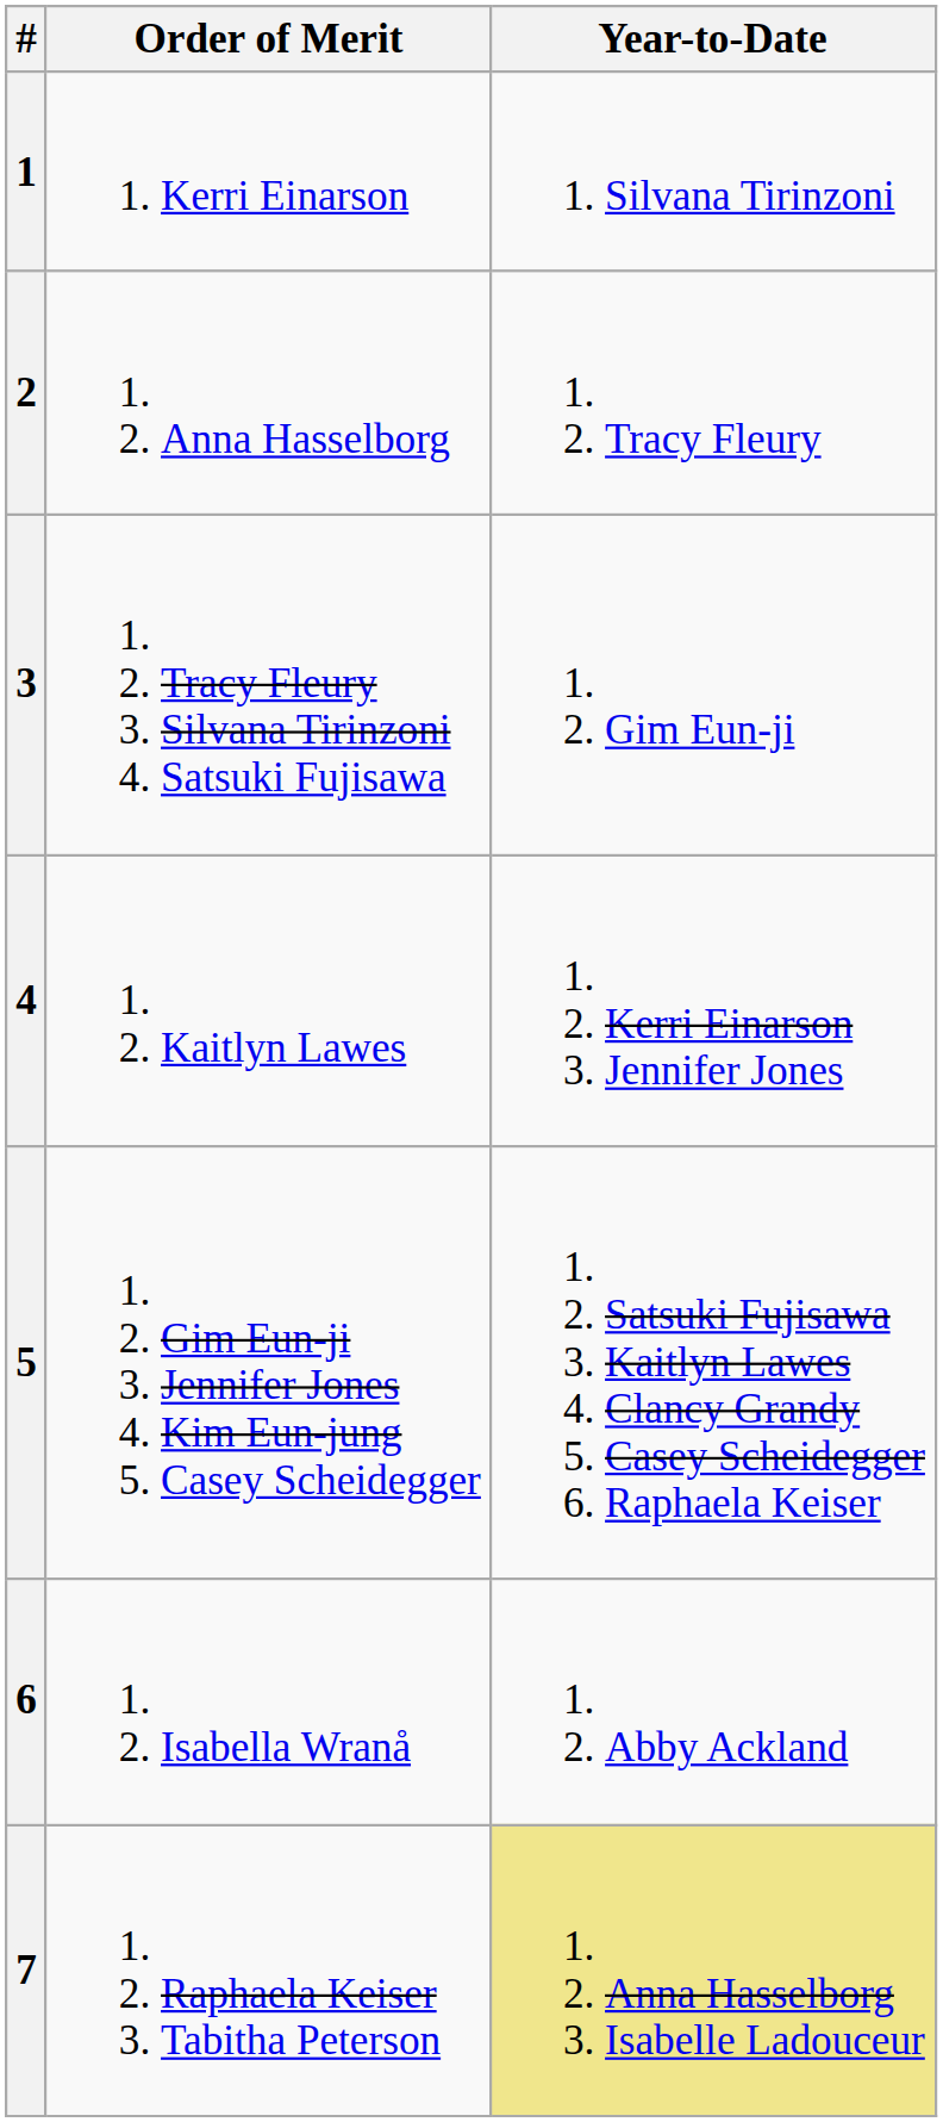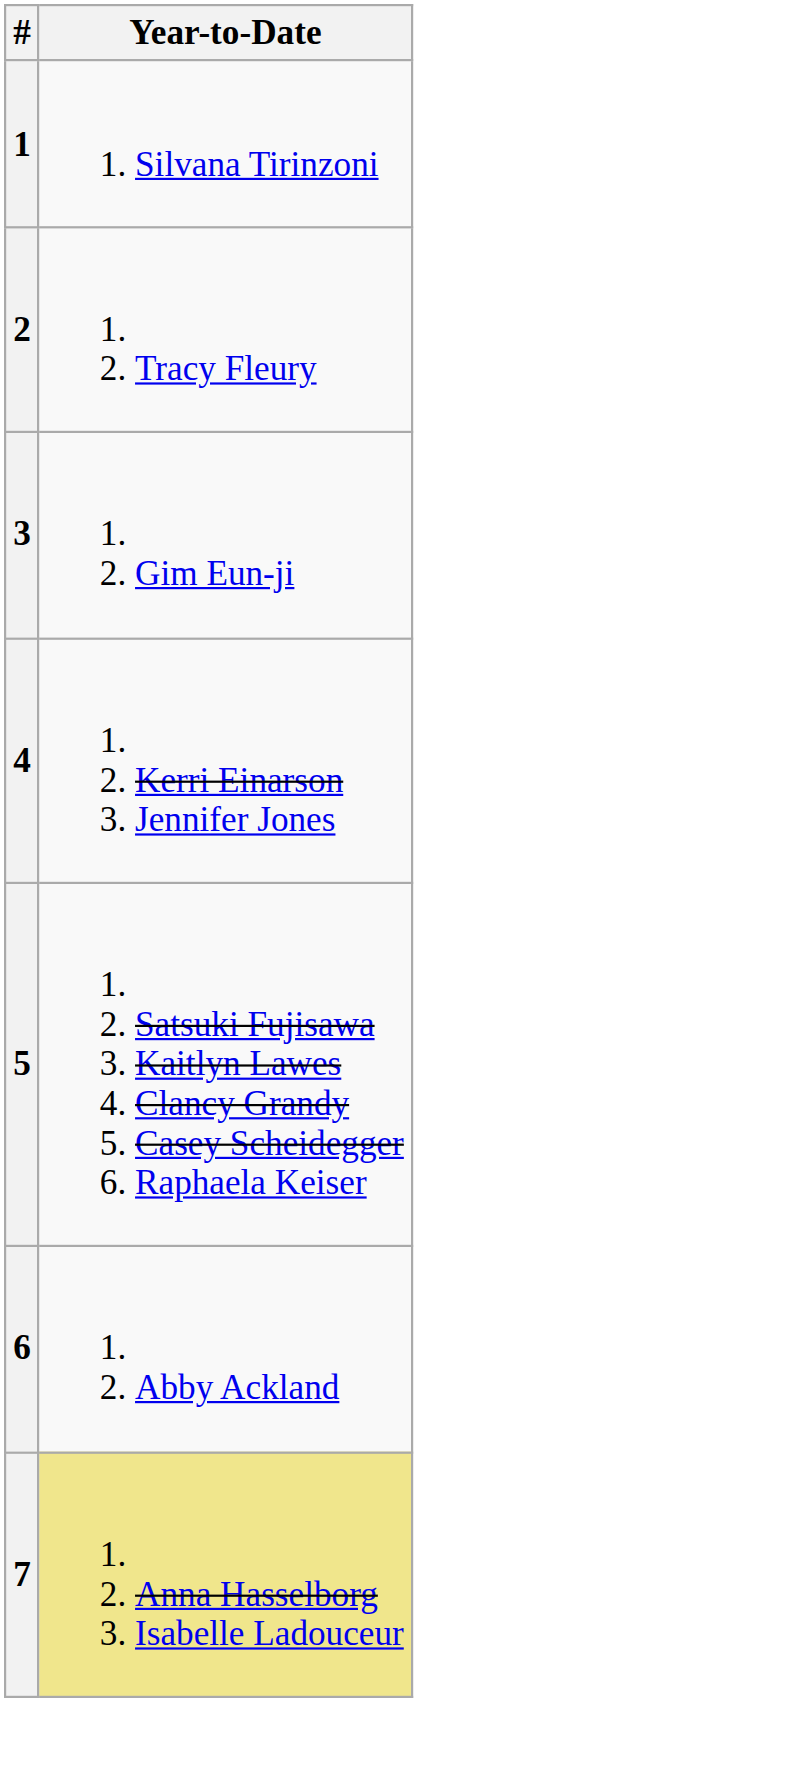- column: Order of Merit | Kerri Einarson | Anna Hasselborg | Tracy Fleury Silvana Tirinzoni Satsuki Fujisawa | Kaitlyn Lawes | Gim Eun-ji Jennifer Jones Kim Eun-jung Casey Scheidegger | Isabella Wranå | Raphaela Keiser Tabitha Peterson
